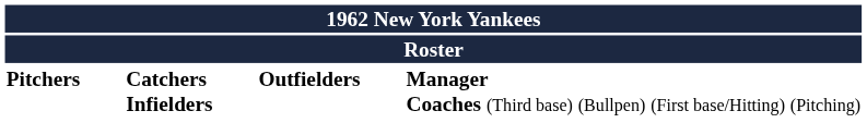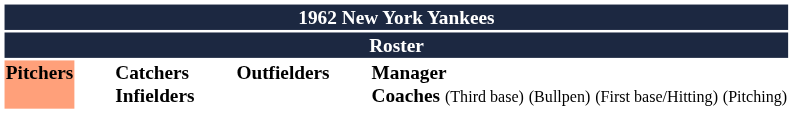Pitchers | column 1: no background -> lightsalmon background
